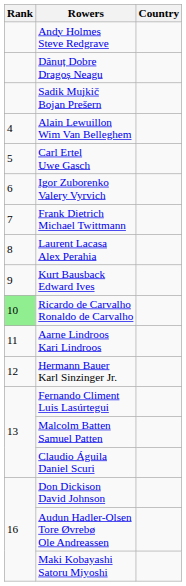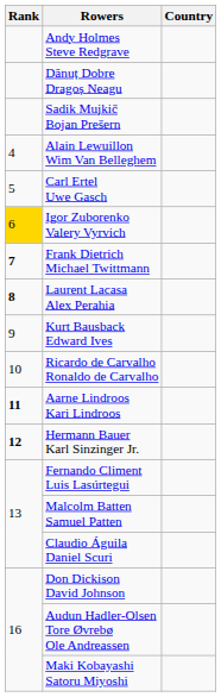Igor Zuborenko Valery Vyrvich | Rank: no background -> gold background
Frank Dietrich Michael Twittmann | Rank: normal -> bold
Laurent Lacasa Alex Perahia | Rank: normal -> bold
Ricardo de Carvalho Ronaldo de Carvalho | Rank: lightgreen background -> no background
Aarne Lindroos Kari Lindroos | Rank: normal -> bold
Hermann Bauer Karl Sinzinger Jr. | Rank: normal -> bold
